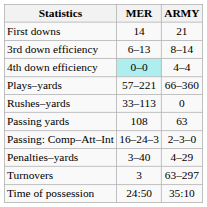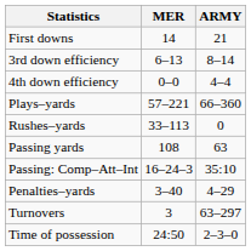4th down efficiency | MER: paleturquoise background -> no background
Passing: Comp–Att–Int | ARMY: 2–3–0 -> 35:10
Time of possession | ARMY: 35:10 -> 2–3–0
